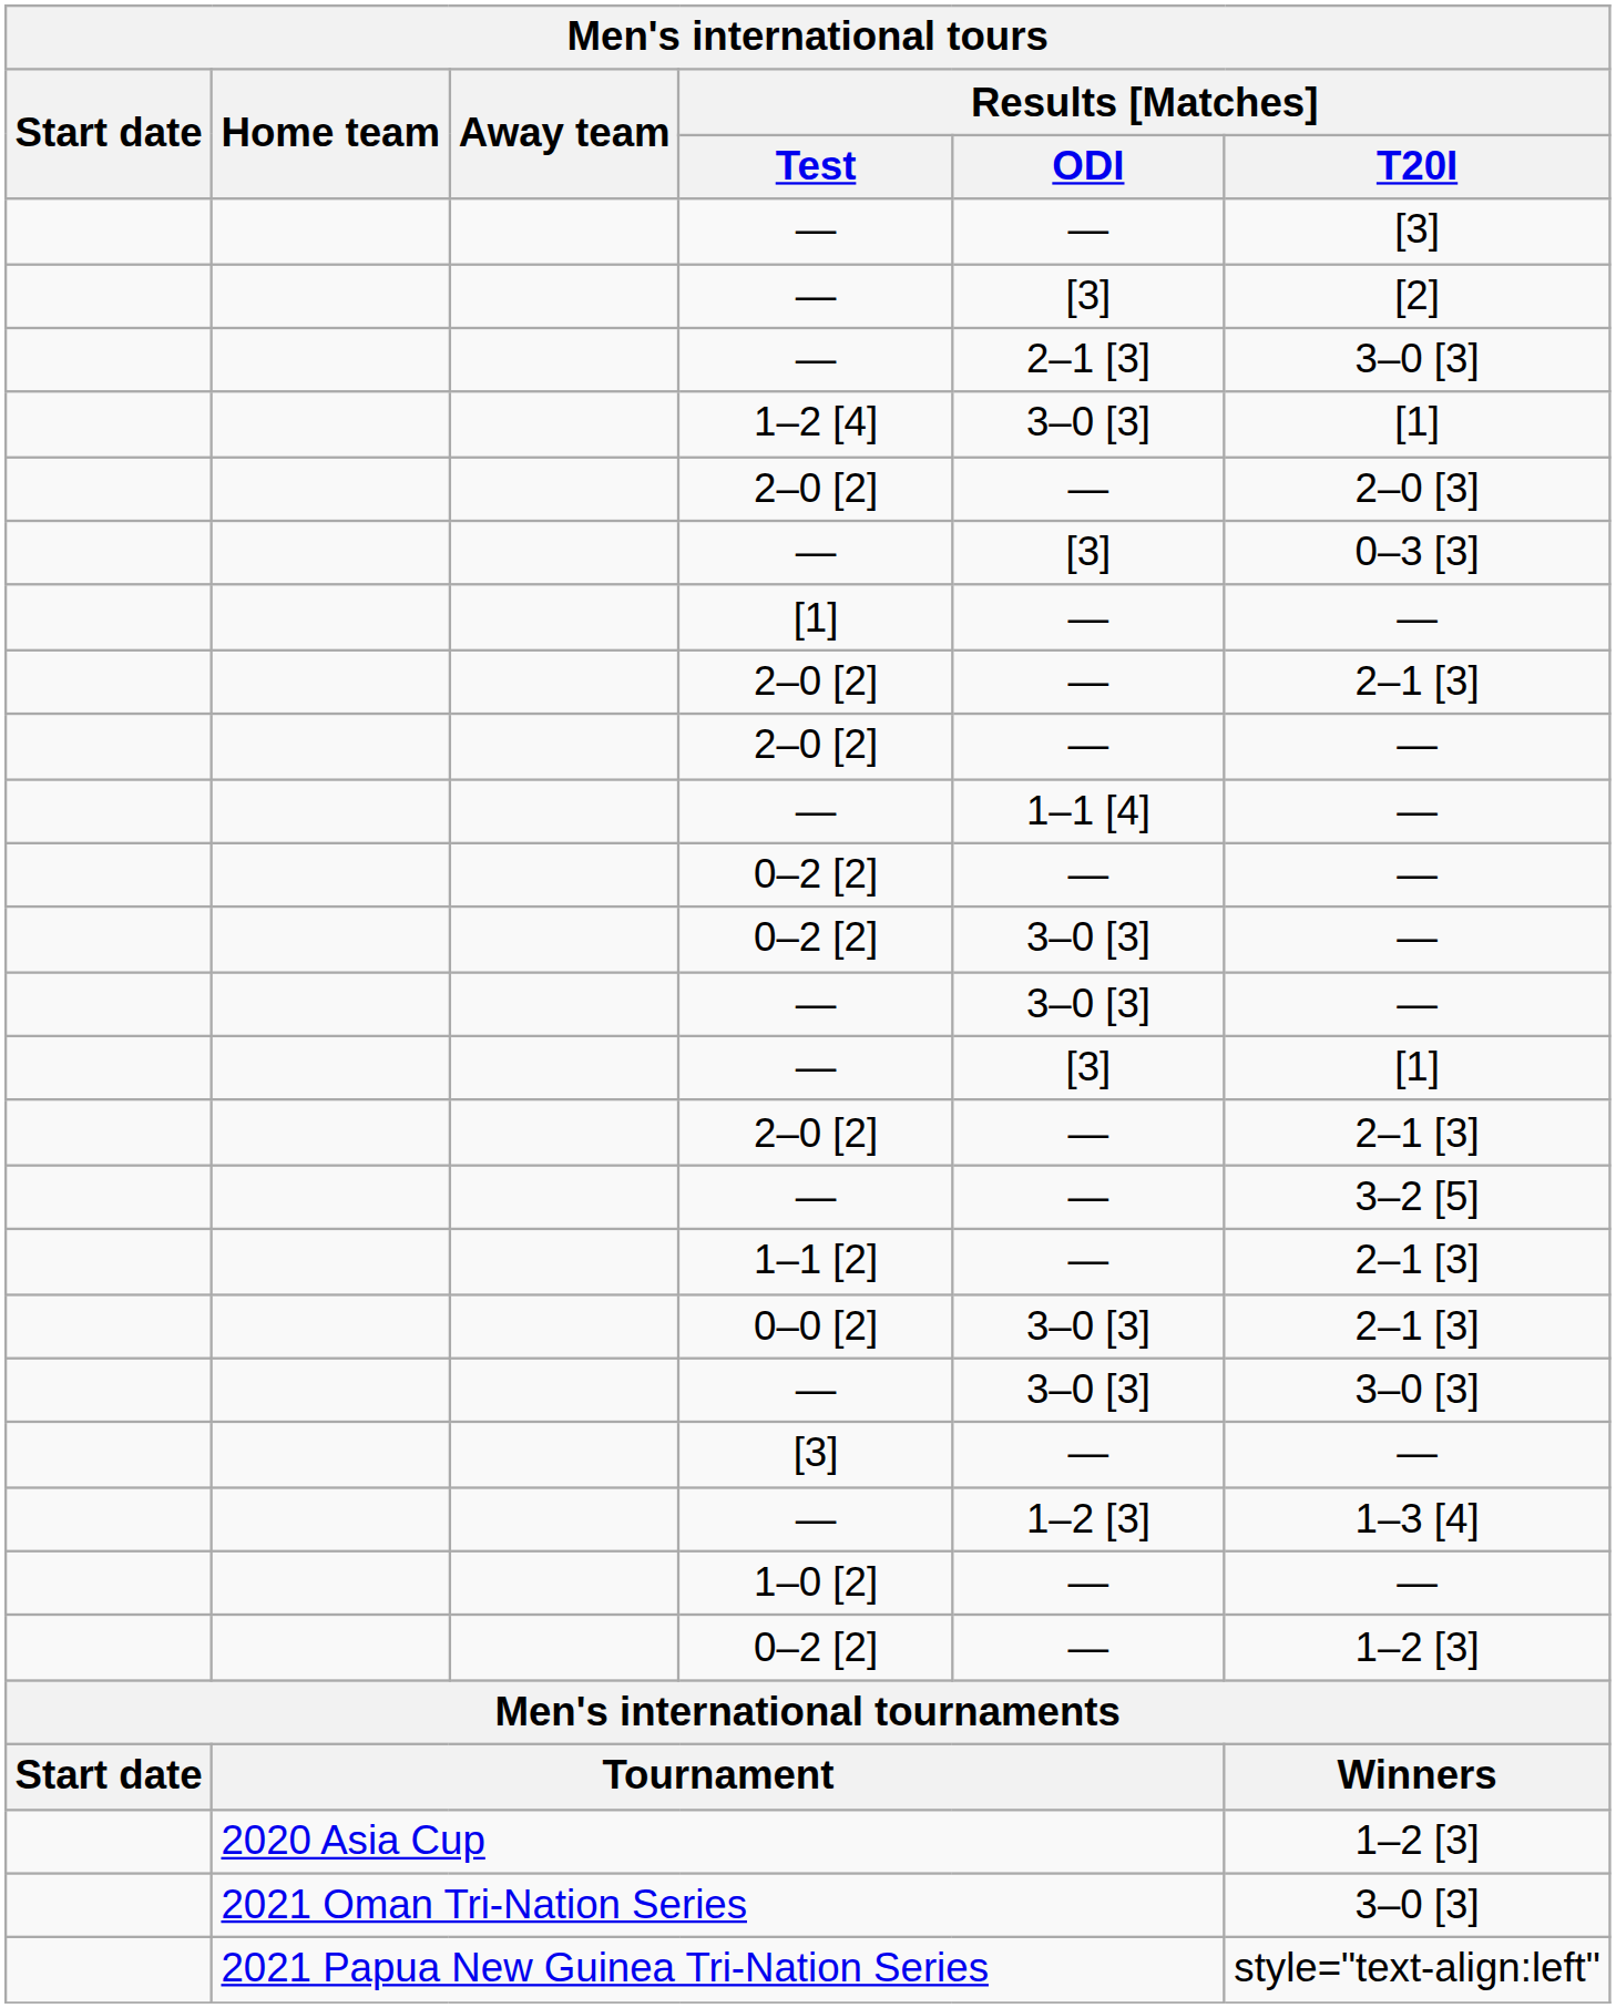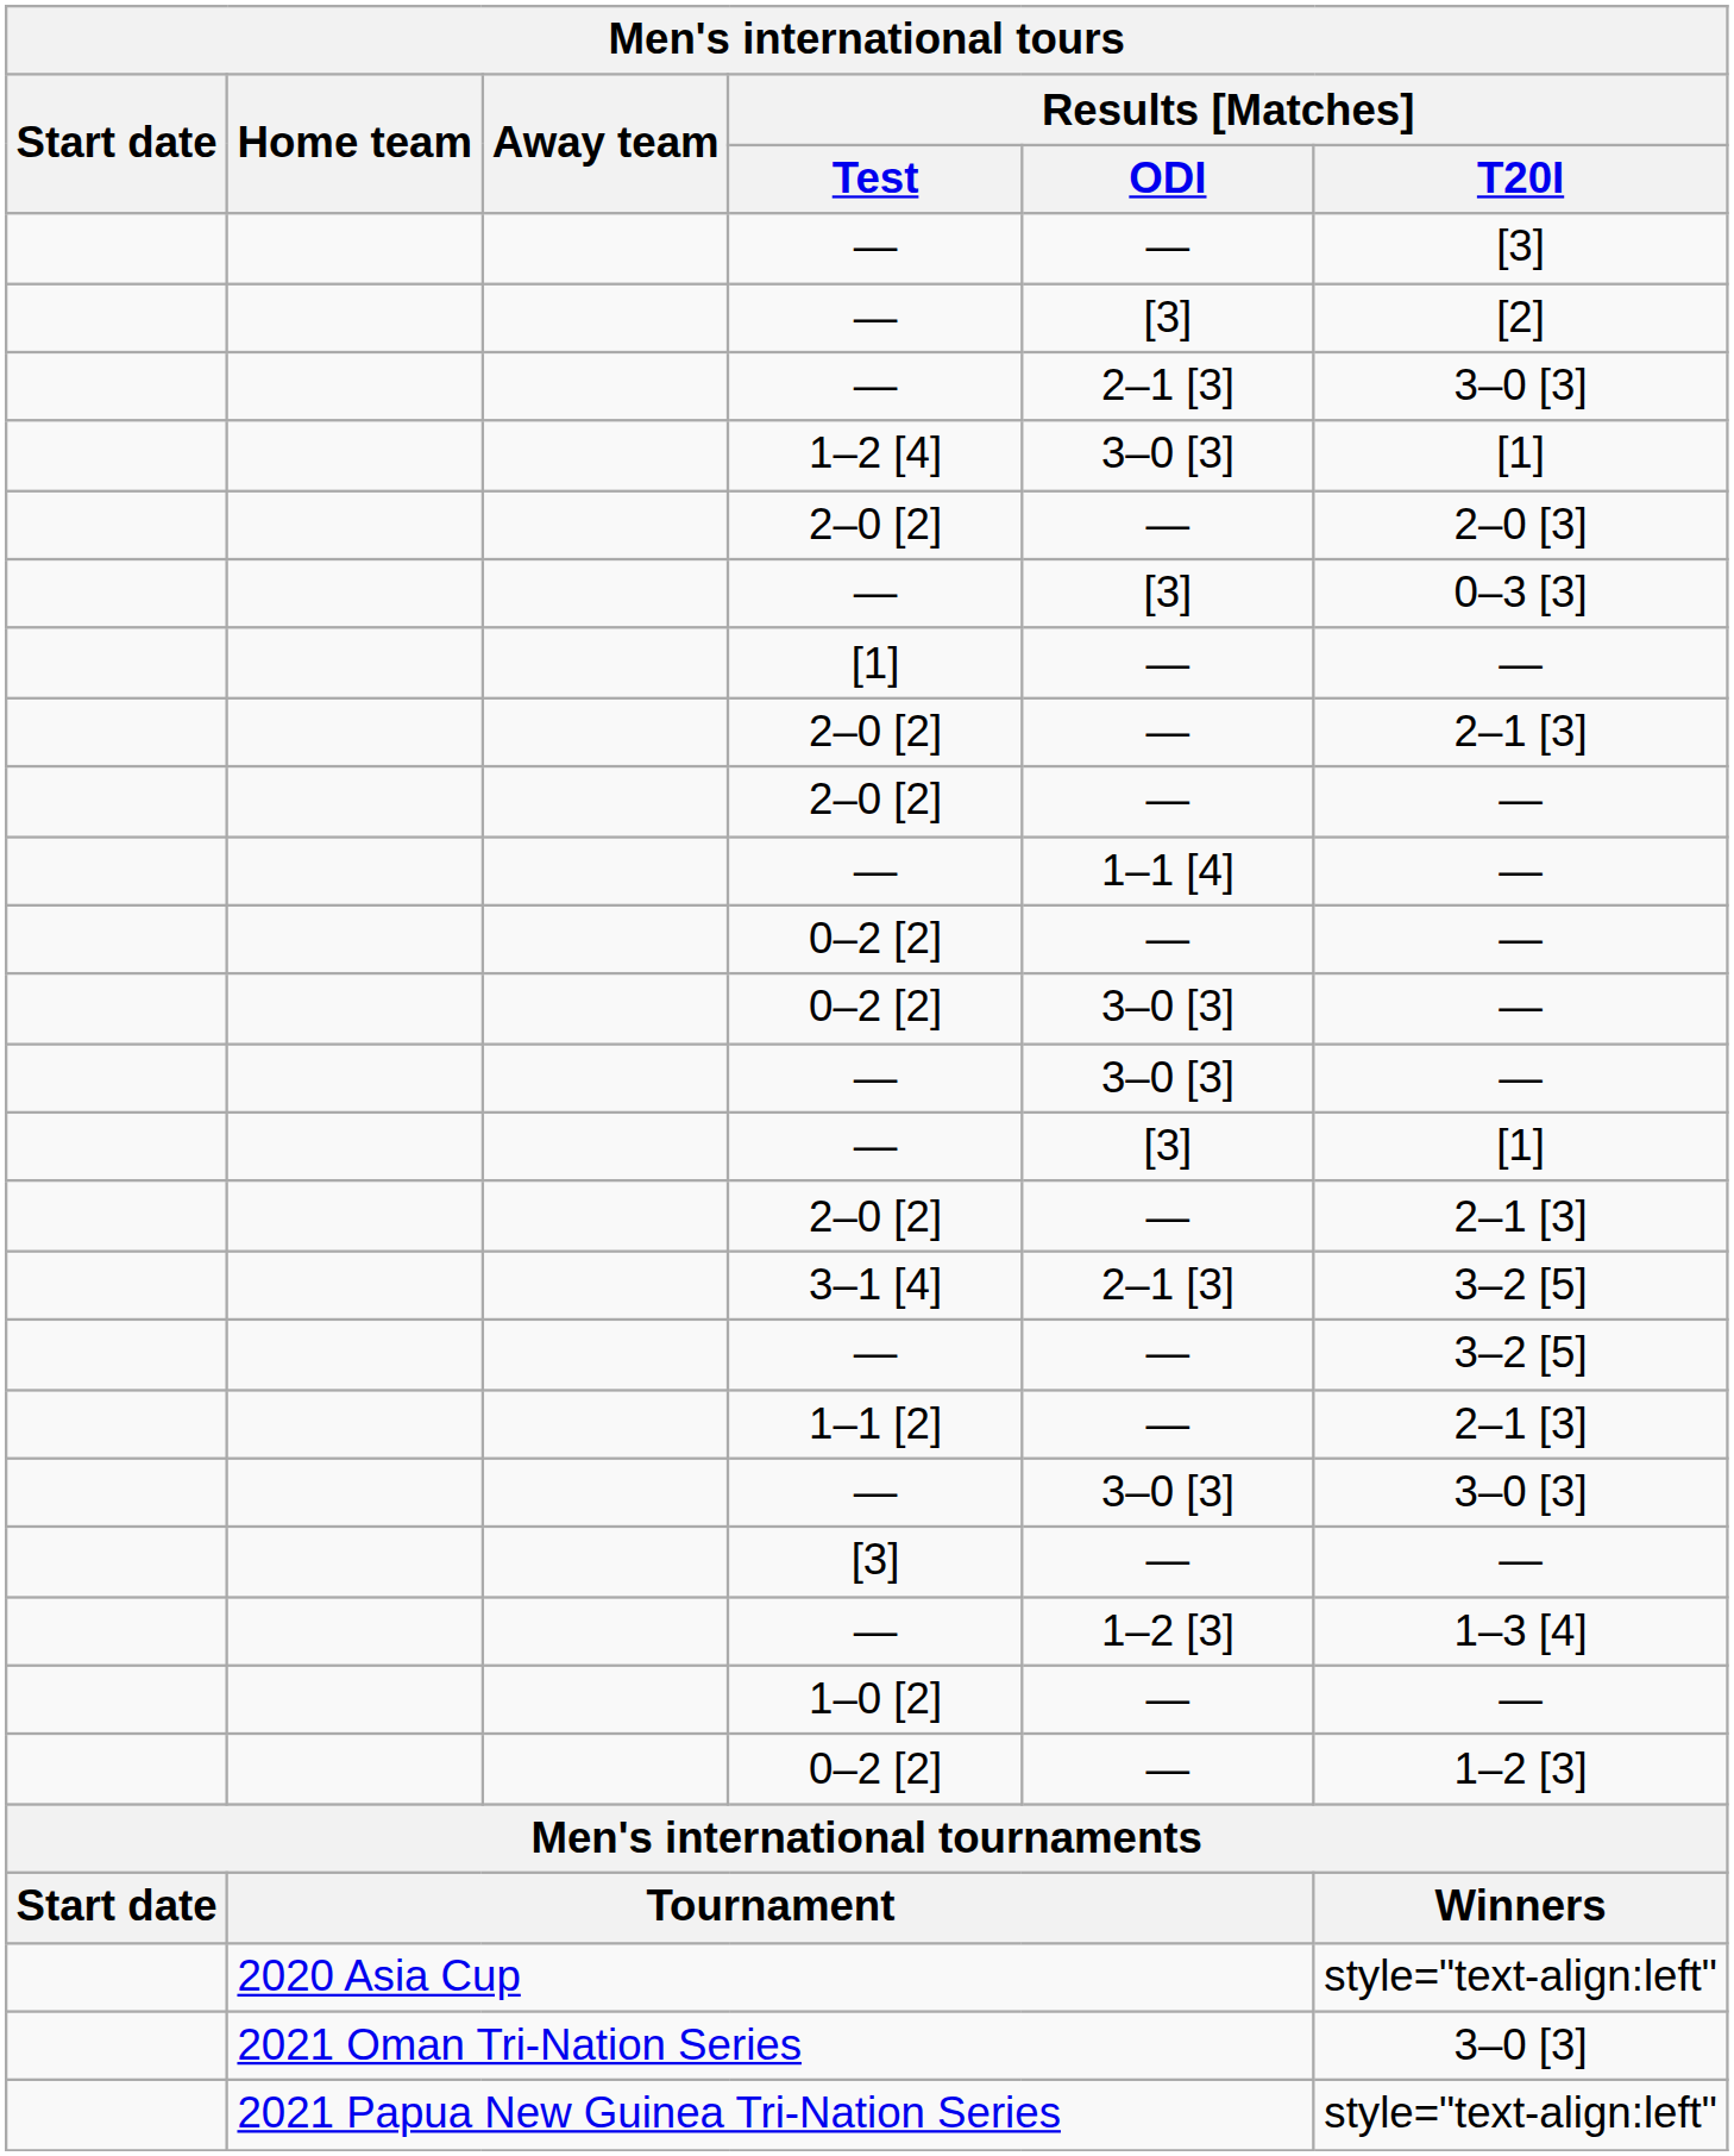+ row: 3–1 [4] | 2–1 [3] | 3–2 [5]
- row: 0–0 [2] | 3–0 [3] | 2–1 [3]
2020 Asia Cup | Results [Matches] / T20I: 1–2 [3] -> style="text-align:left"
